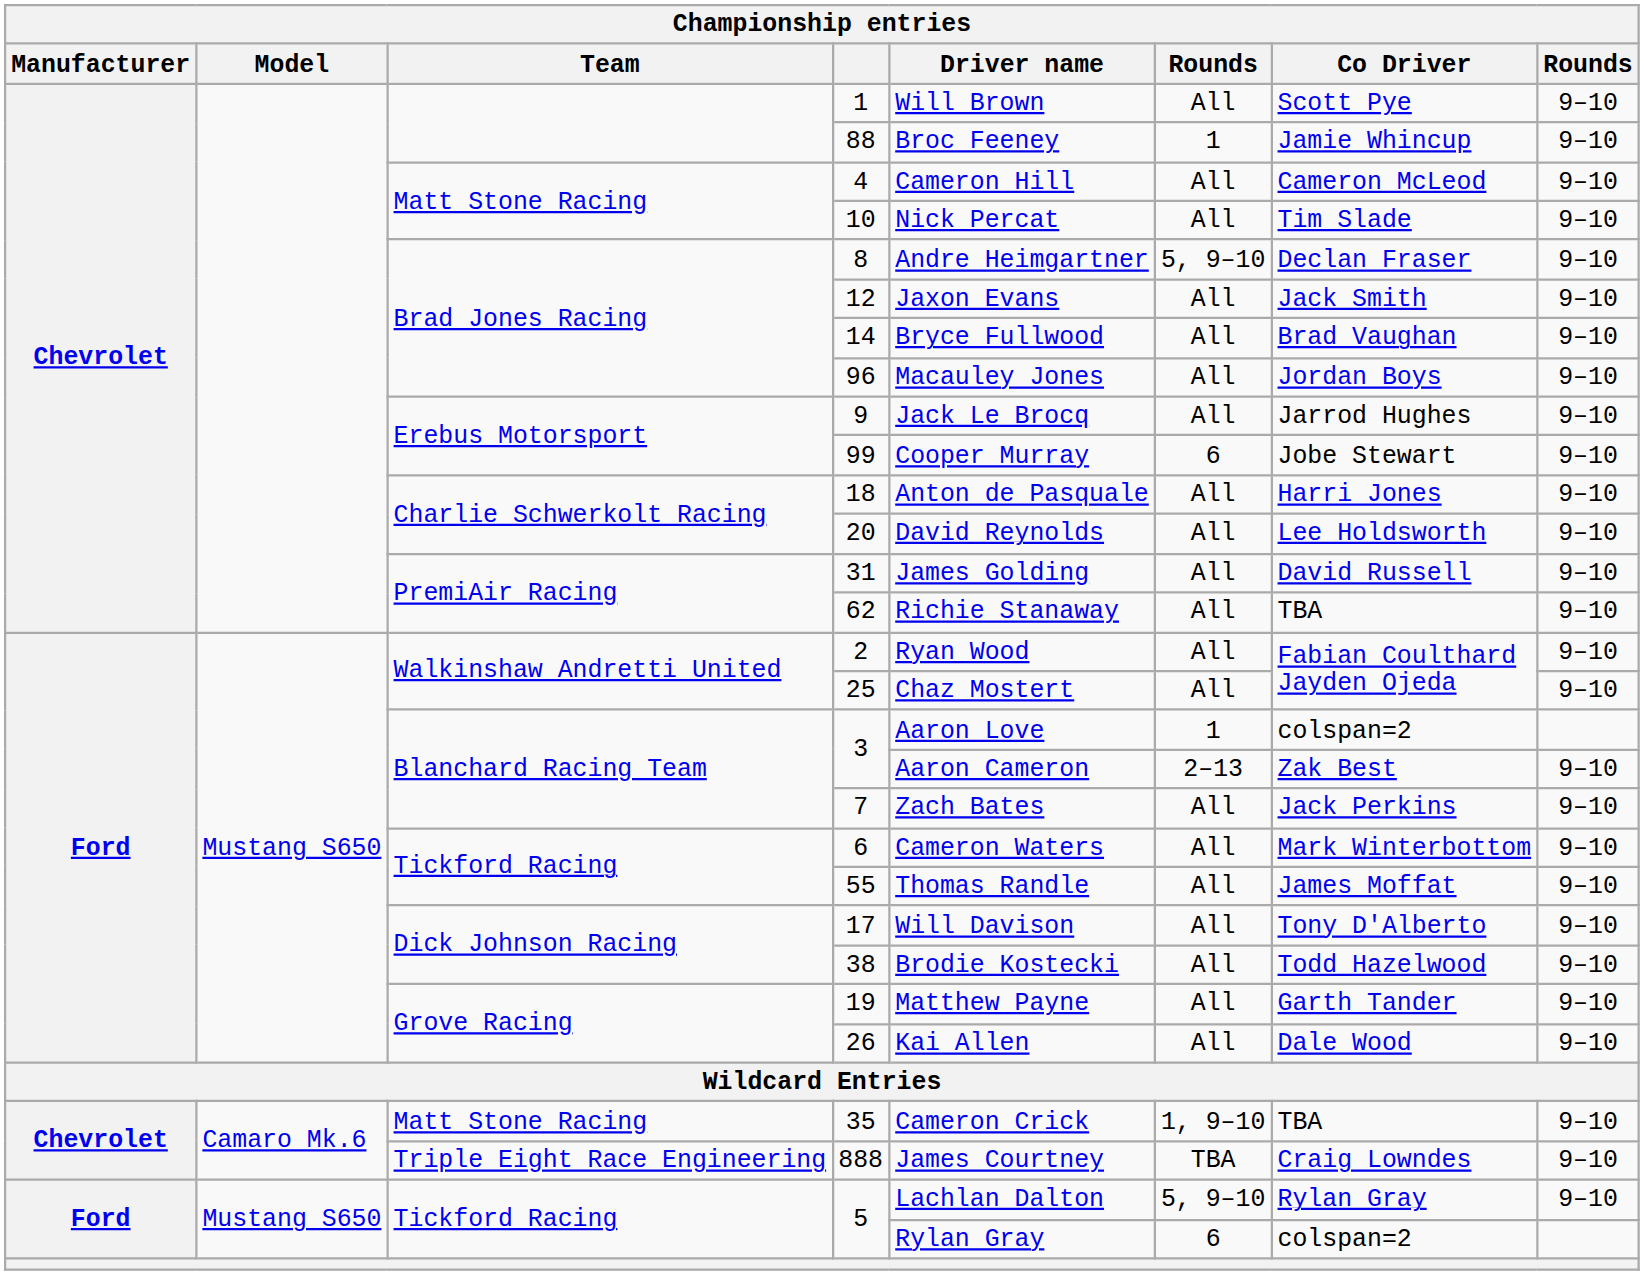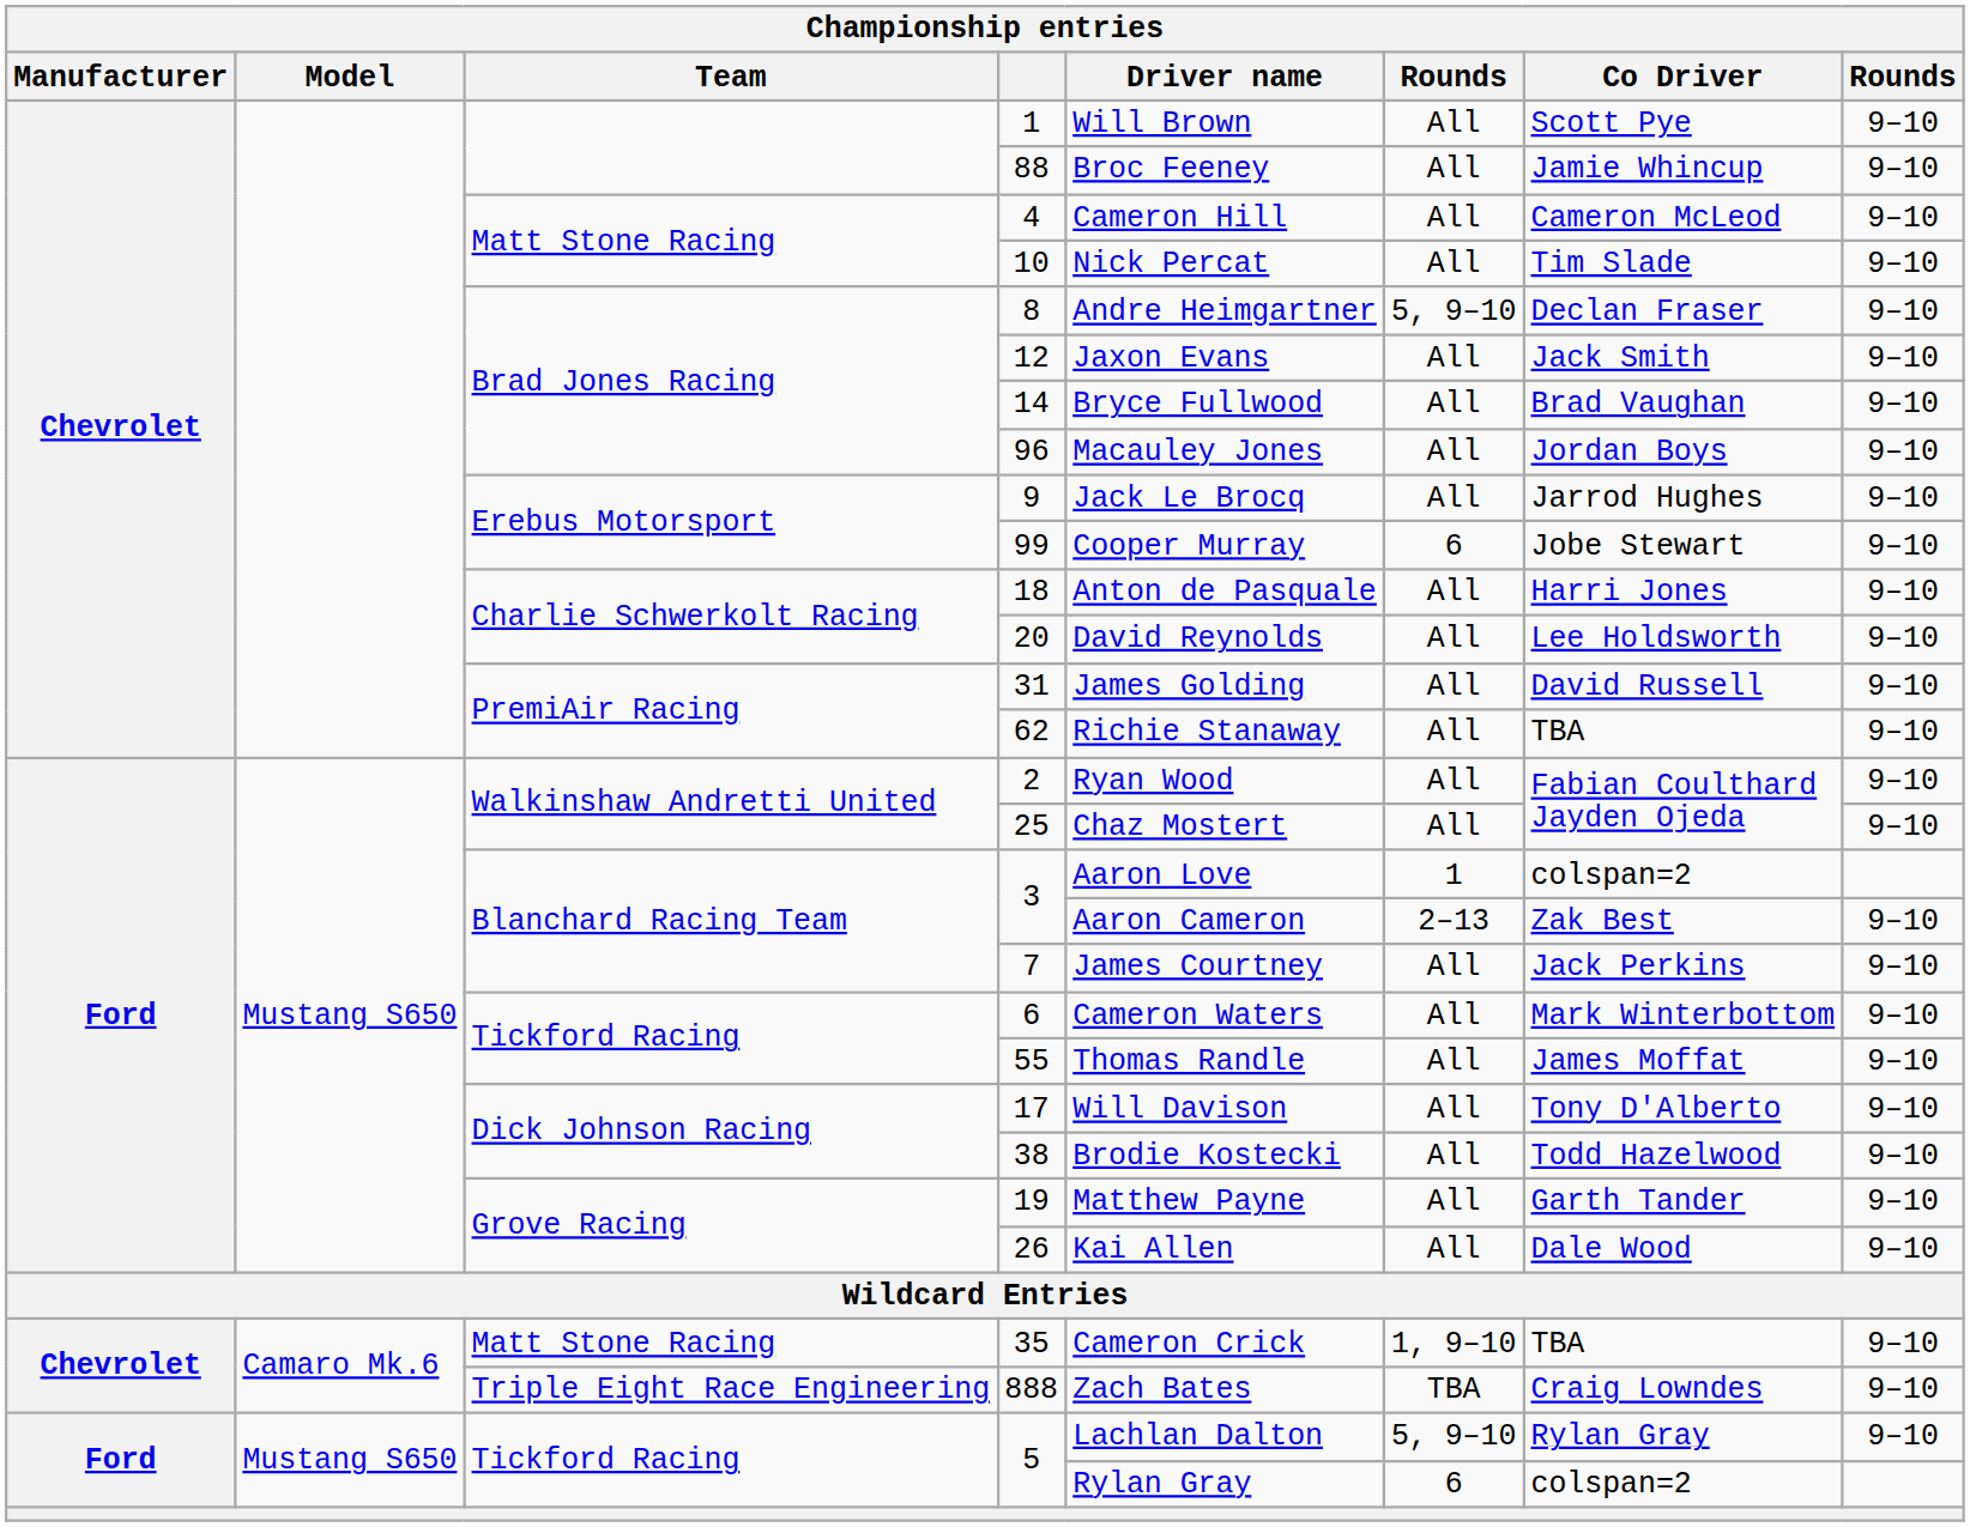88 | column 6: 1 -> All
7 | Driver name: Zach Bates -> James Courtney
888 | Driver name: James Courtney -> Zach Bates
